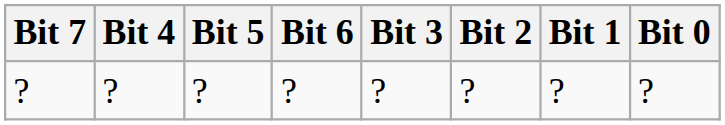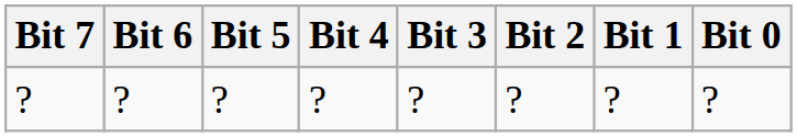columns swapped: Bit 6 <-> Bit 4
